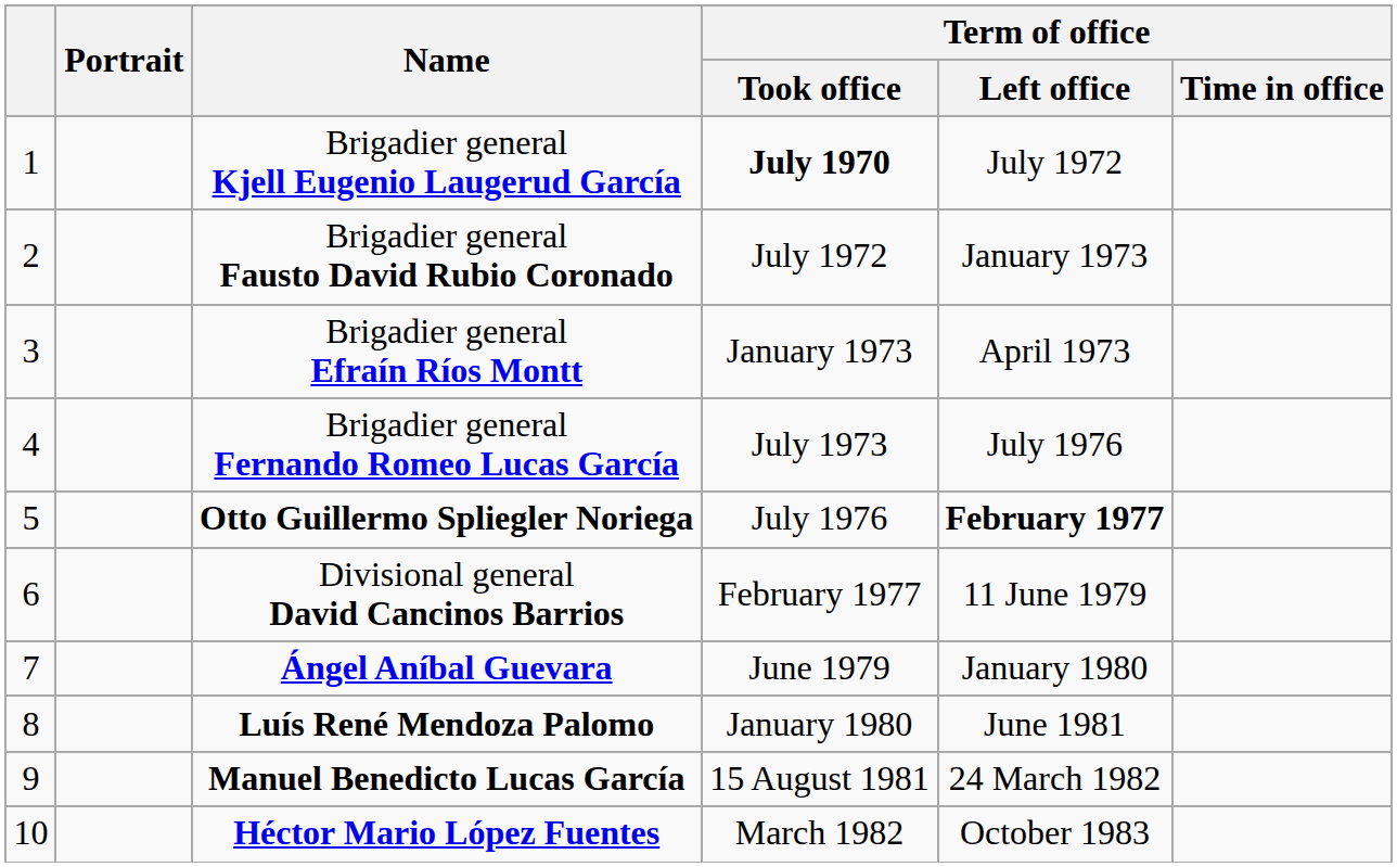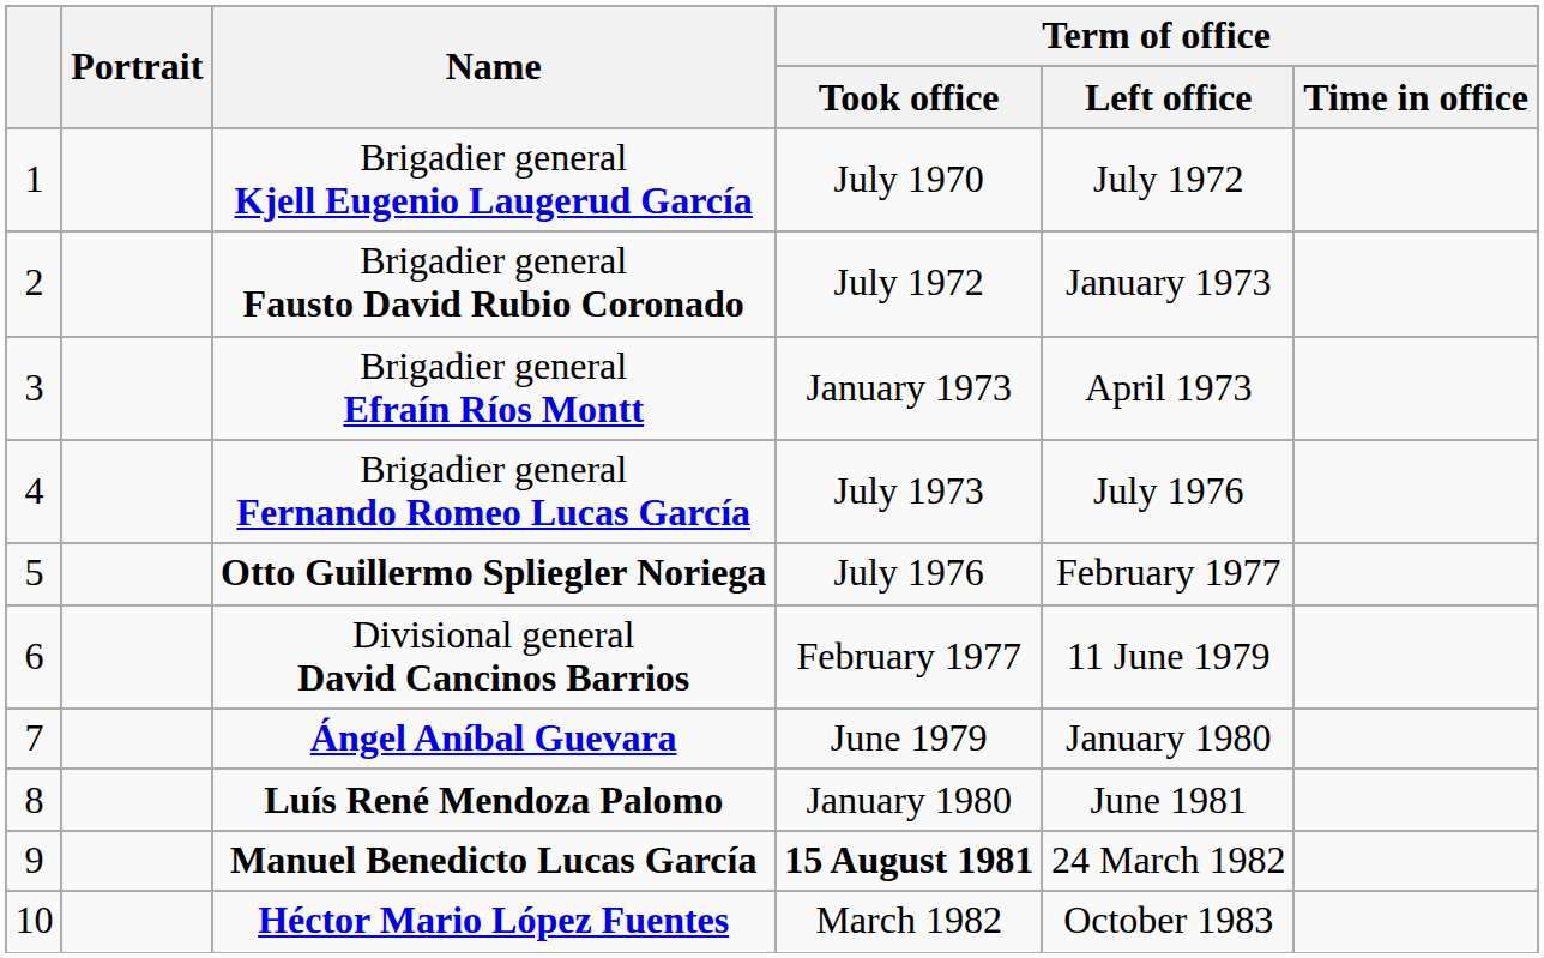Brigadier general Kjell Eugenio Laugerud García | Term of office / Took office: bold -> normal
Otto Guillermo Spliegler Noriega | Term of office / Left office: bold -> normal
Manuel Benedicto Lucas García | Term of office / Took office: normal -> bold
